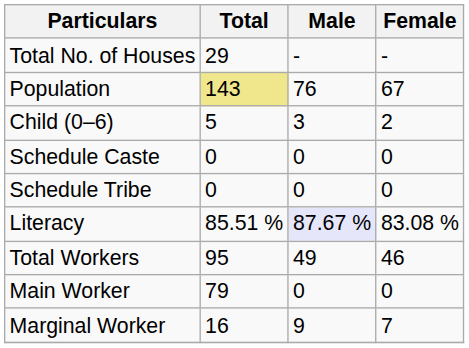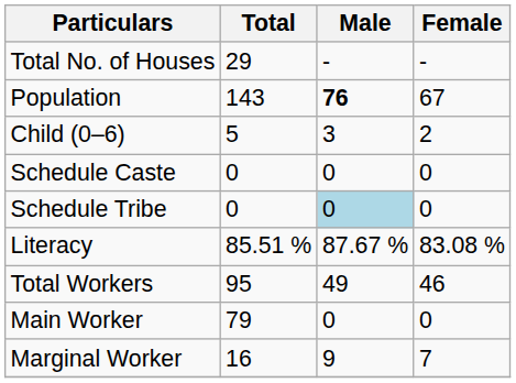Population | Total: khaki background -> no background
Population | Male: normal -> bold
Schedule Tribe | Male: no background -> lightblue background
Literacy | Male: lavender background -> no background
